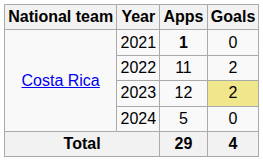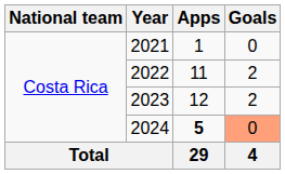2021 | Apps: bold -> normal
2023 | Goals: khaki background -> no background
2024 | Apps: normal -> bold
2024 | Goals: no background -> lightsalmon background
